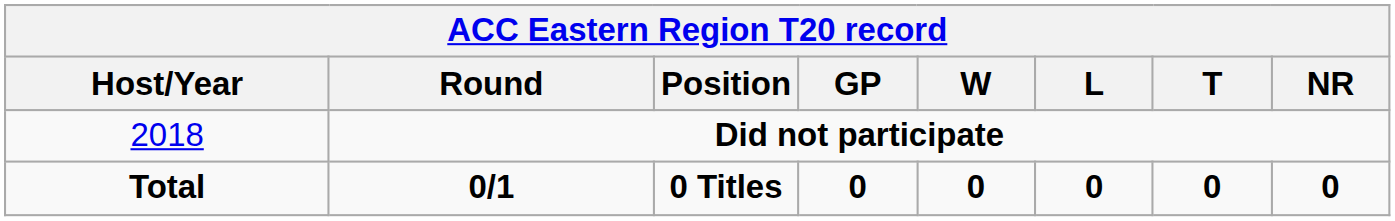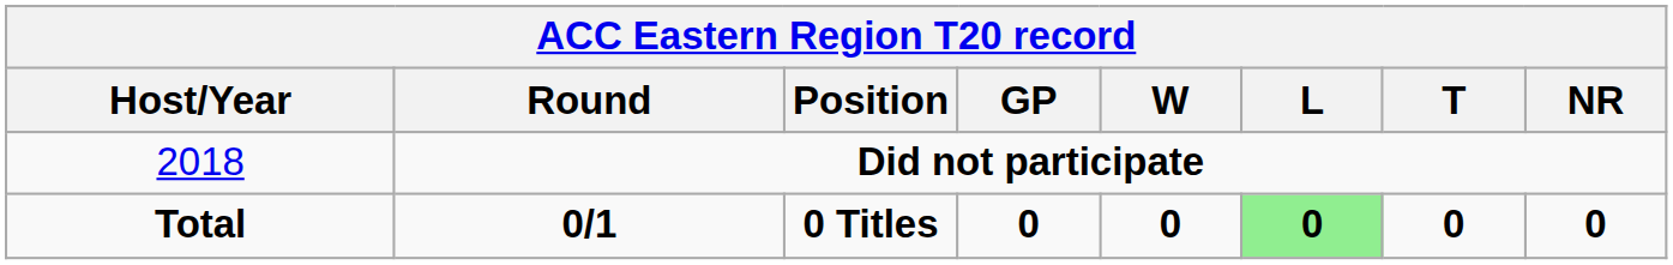Total | L: no background -> lightgreen background
